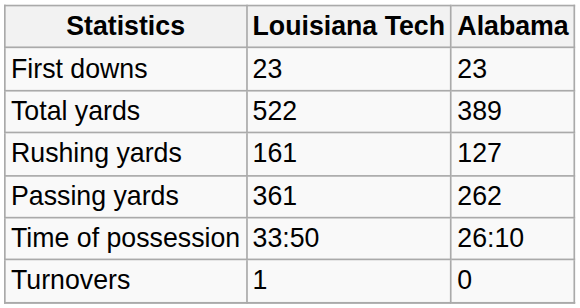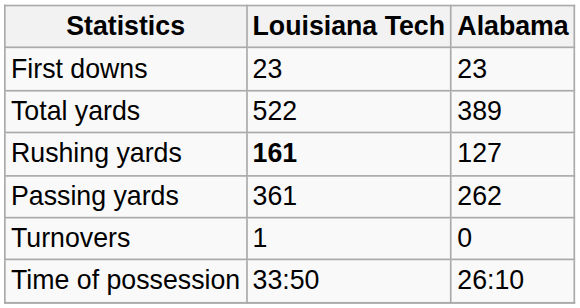Rushing yards | Louisiana Tech: normal -> bold
rows swapped: Turnovers <-> Time of possession
